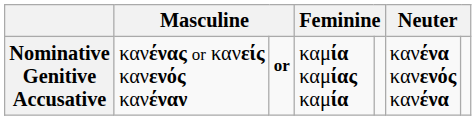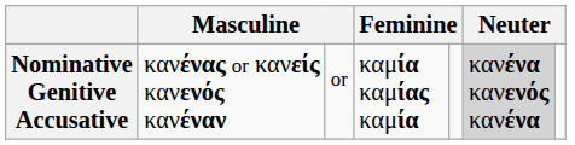Nominative Genitive Accusative | column 3: bold -> normal
Nominative Genitive Accusative | column 6: no background -> lightgrey background
